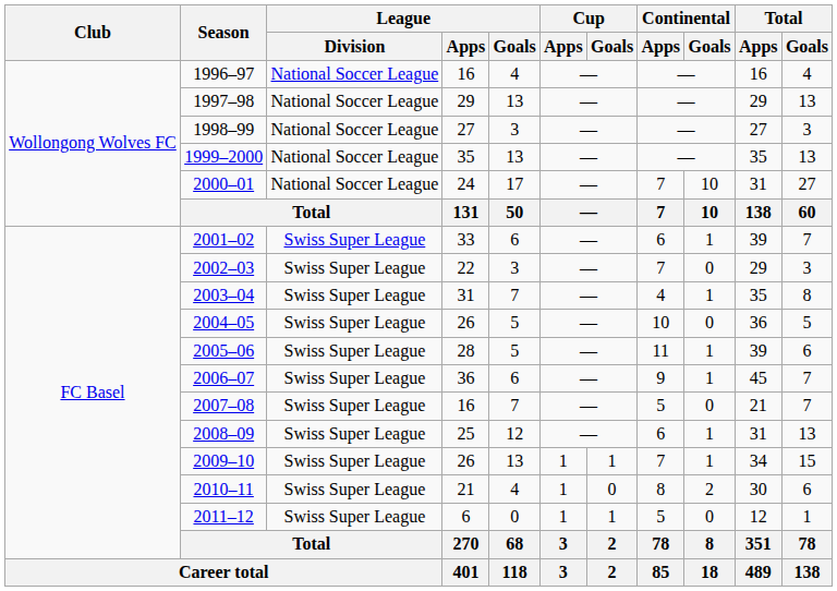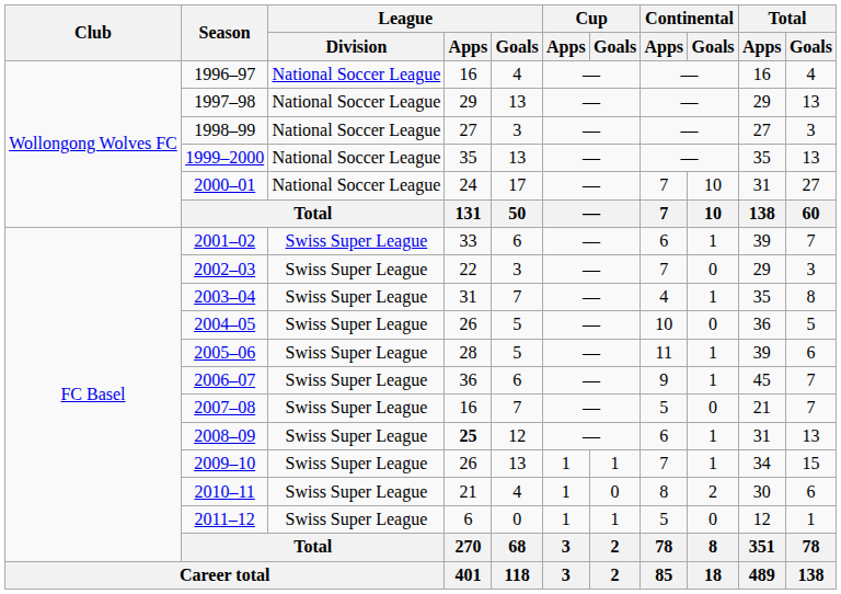2008–09 | League / Apps: normal -> bold
